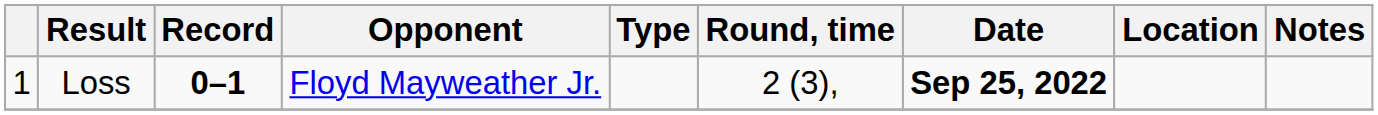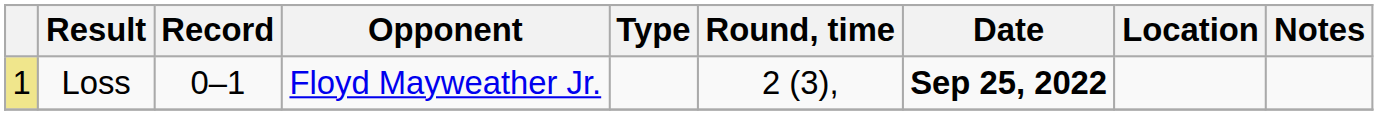Loss | column 1: no background -> khaki background
Loss | Record: bold -> normal
